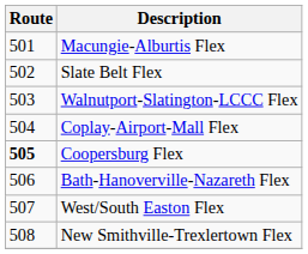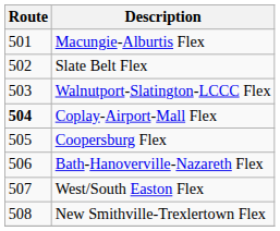Coplay-Airport-Mall Flex | Route: normal -> bold
Coopersburg Flex | Route: bold -> normal
